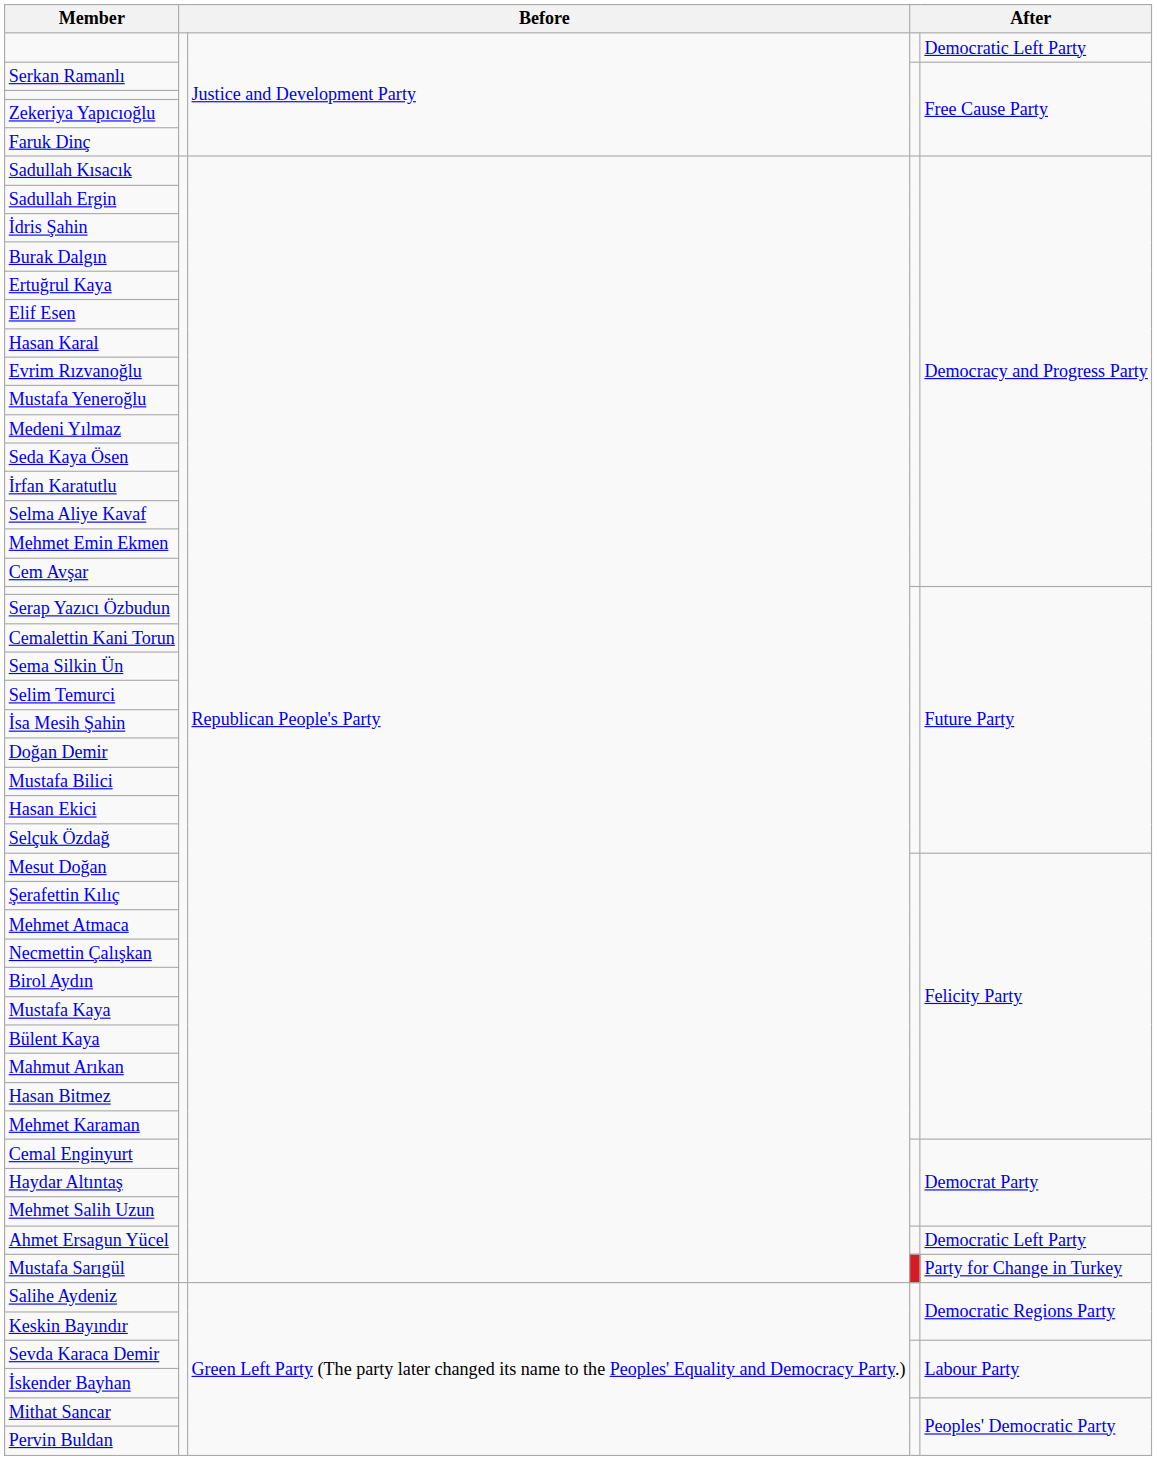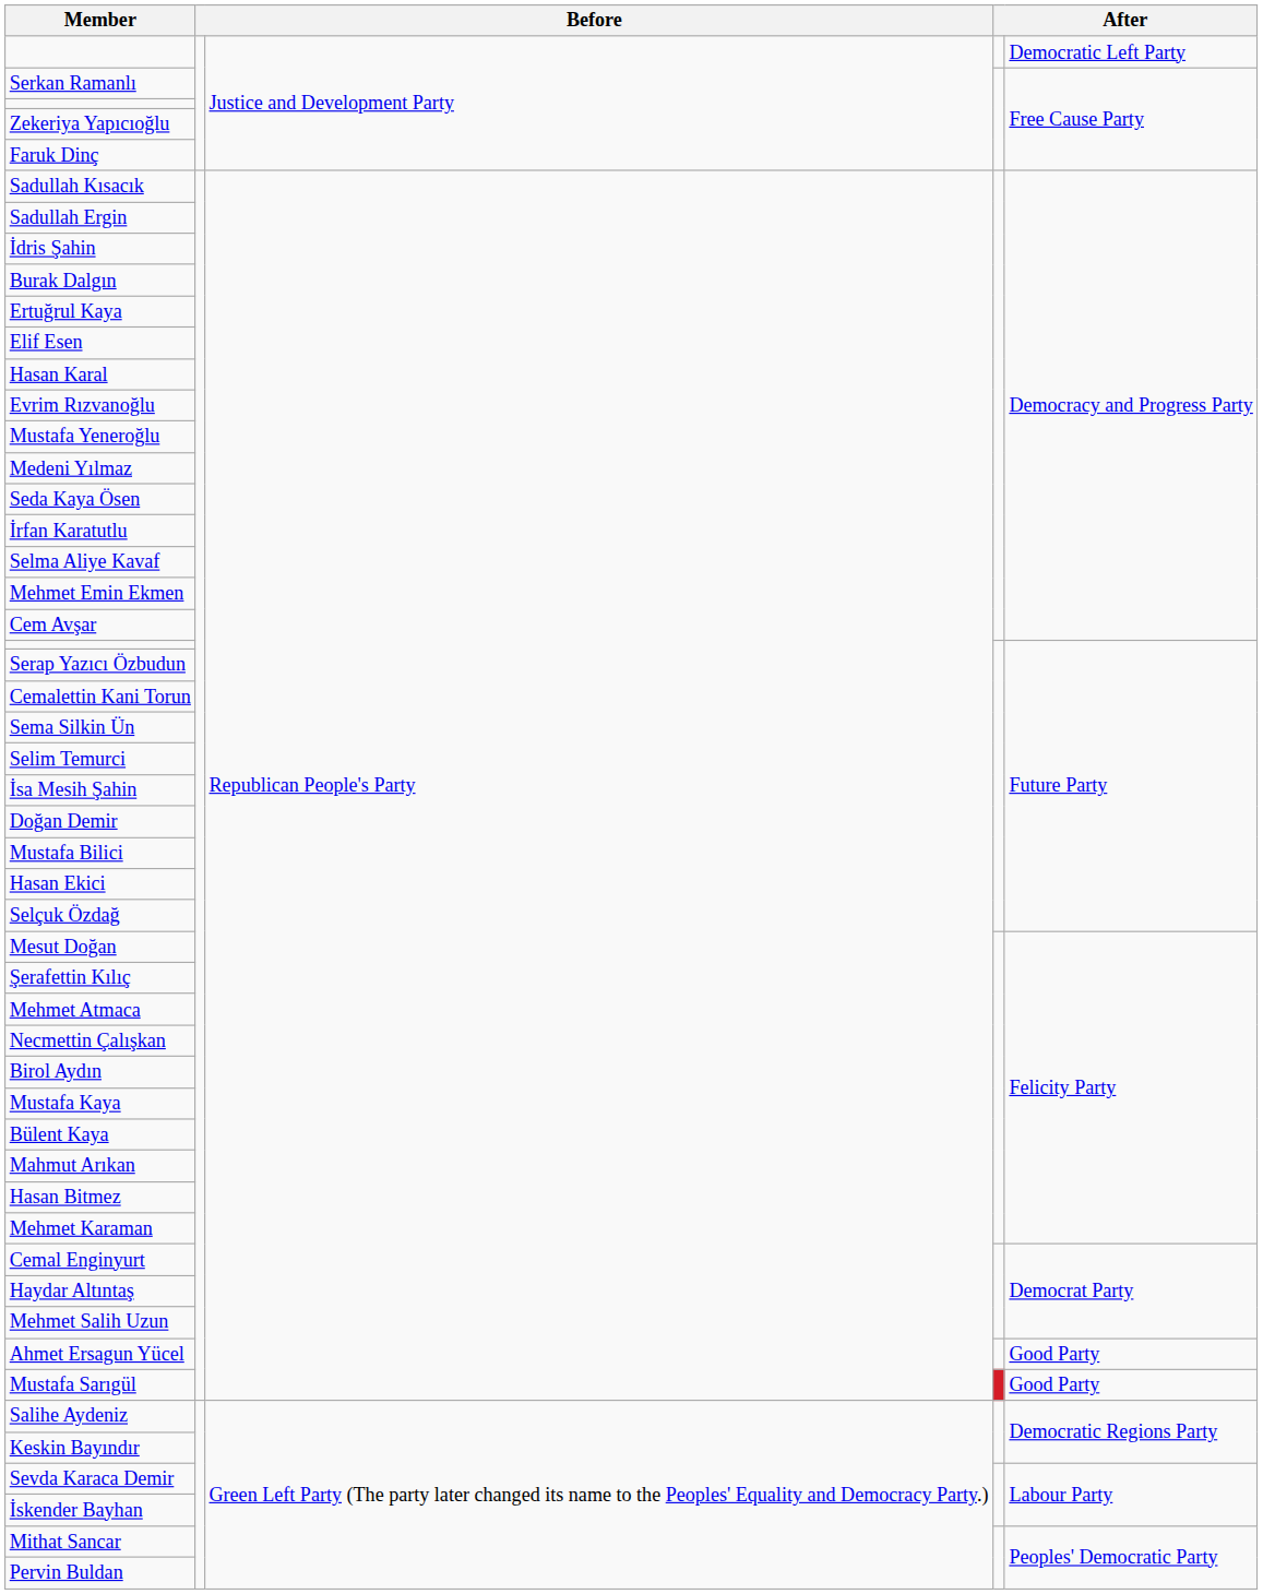Ahmet Ersagun Yücel | column 5: Democratic Left Party -> Good Party
Mustafa Sarıgül | column 5: Party for Change in Turkey -> Good Party
